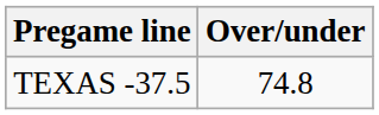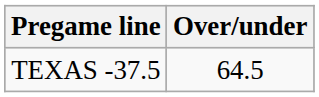TEXAS -37.5 | Over/under: 74.8 -> 64.5
